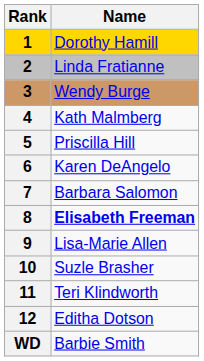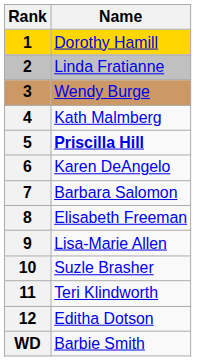Priscilla Hill | Name: normal -> bold
Elisabeth Freeman | Name: bold -> normal
